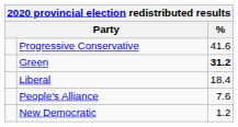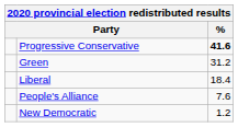Progressive Conservative | %: normal -> bold
Green | %: bold -> normal
